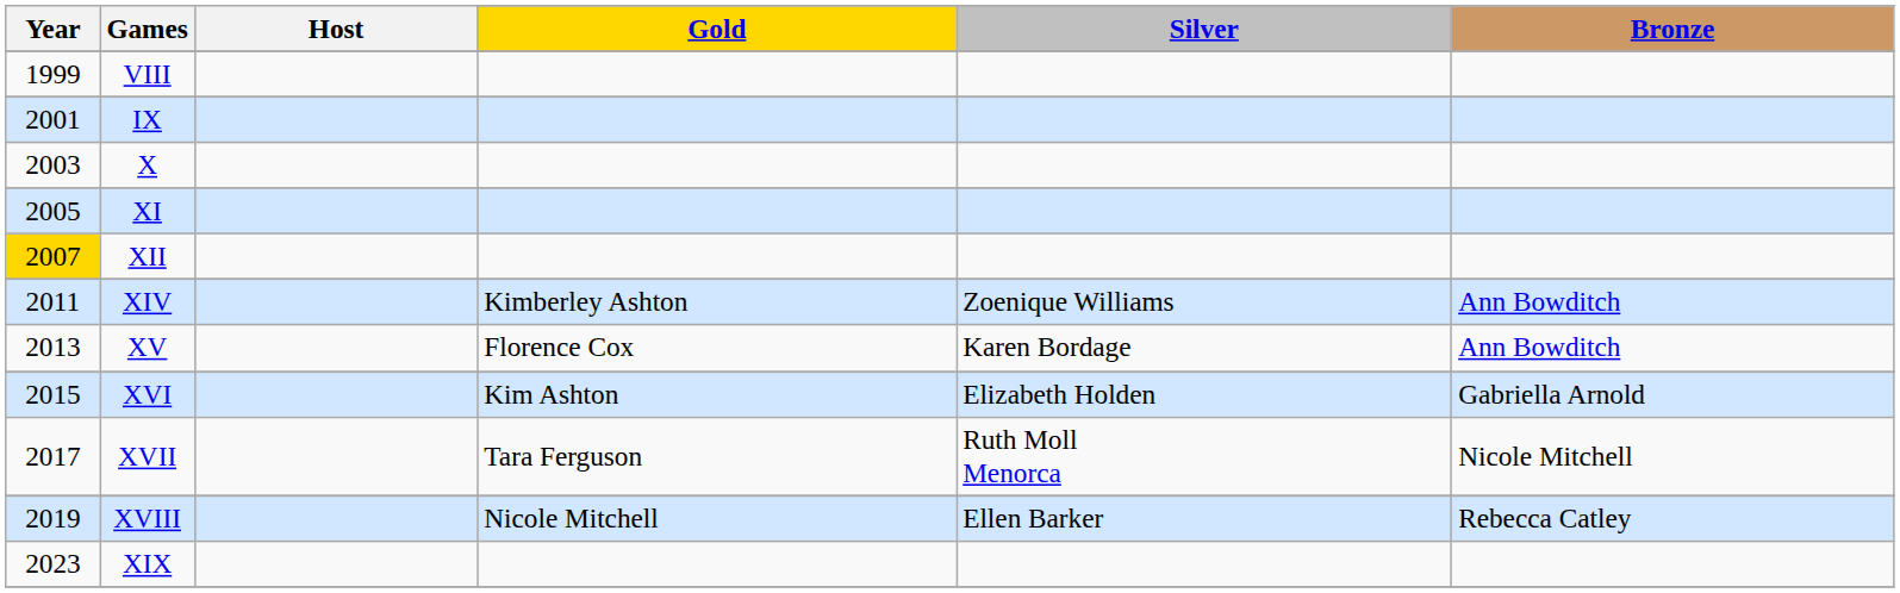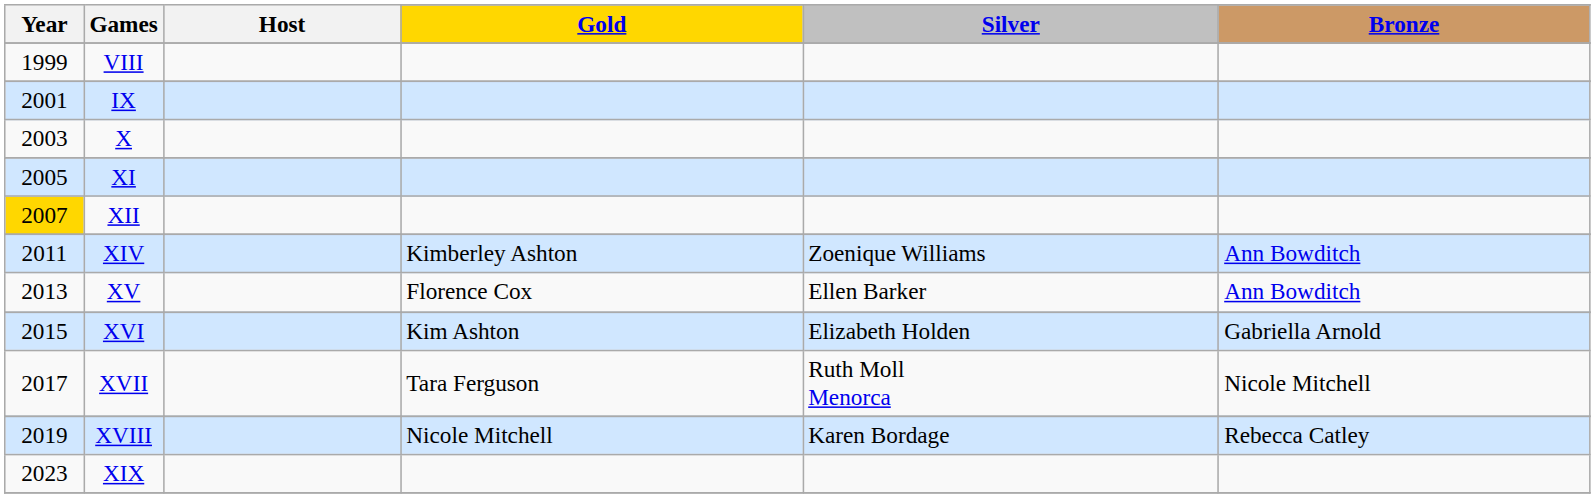XV | Silver: Karen Bordage -> Ellen Barker
XVIII | Silver: Ellen Barker -> Karen Bordage
